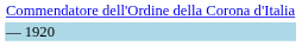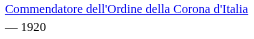row 2 | column 1: lightblue background -> no background
